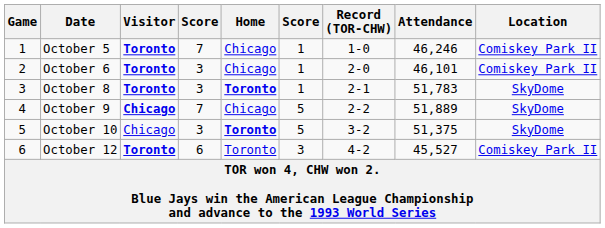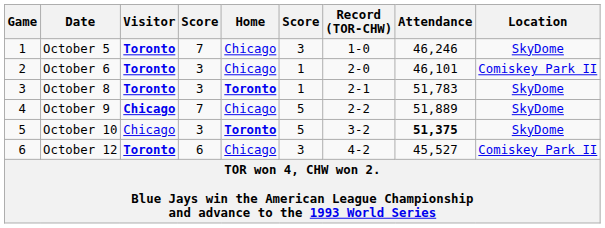October 5 | column 6: 1 -> 3
October 5 | Location: Comiskey Park II -> SkyDome
October 10 | Attendance: normal -> bold
October 12 | Home: Toronto -> Chicago
